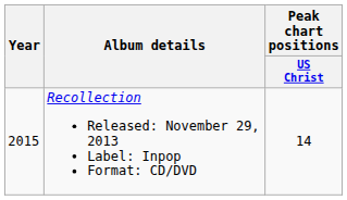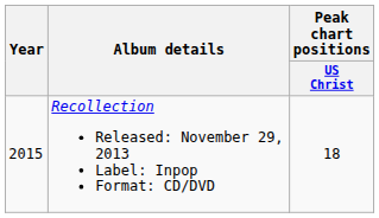row 3 | Peak chart positions / US Christ: 14 -> 18
